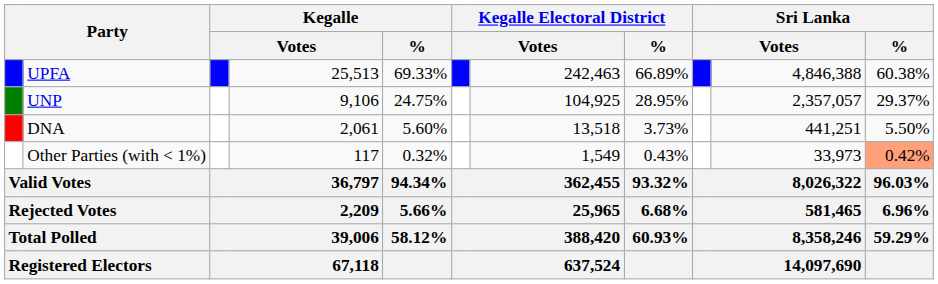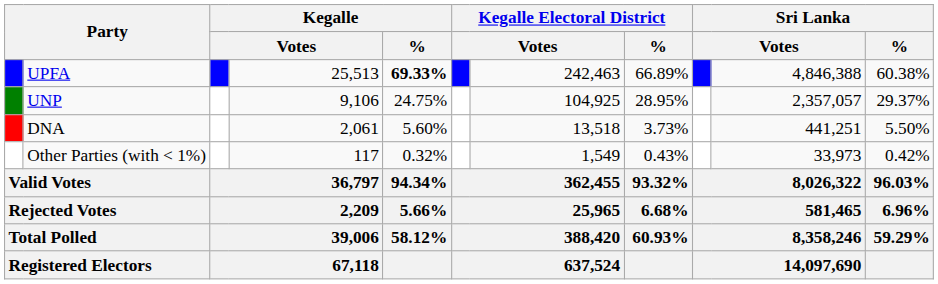UPFA | Kegalle / %: normal -> bold
Other Parties (with < 1%) | Sri Lanka / %: lightsalmon background -> no background
